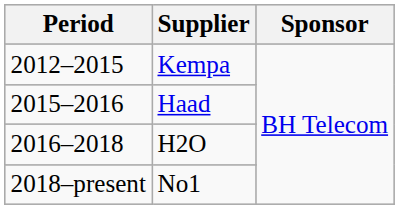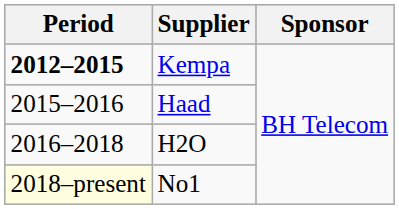Kempa | Period: normal -> bold
No1 | Period: no background -> lightyellow background
